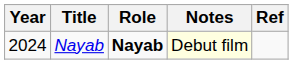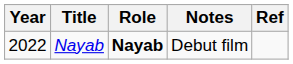row 2 | Year: 2024 -> 2022
row 2 | Notes: lightyellow background -> no background
